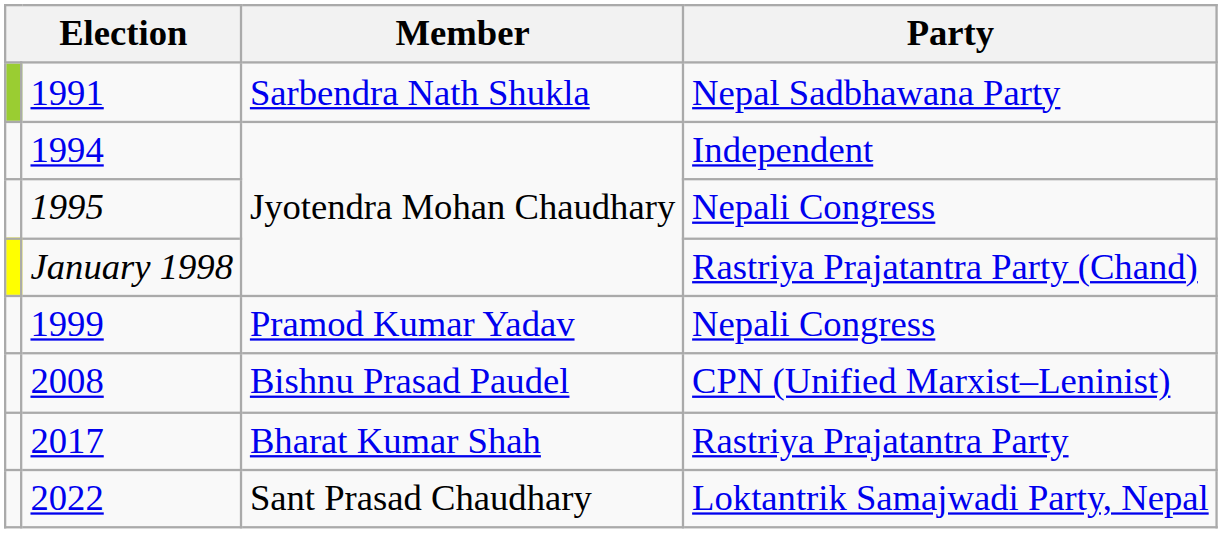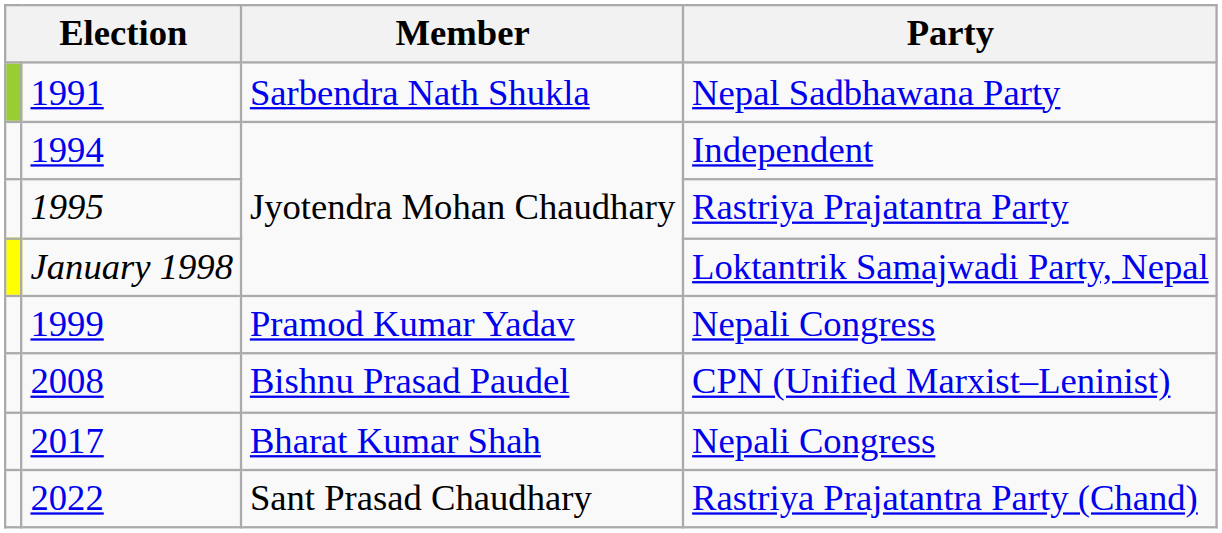1995 | Party: Nepali Congress -> Rastriya Prajatantra Party
January 1998 | Party: Rastriya Prajatantra Party (Chand) -> Loktantrik Samajwadi Party, Nepal
2017 | Party: Rastriya Prajatantra Party -> Nepali Congress
2022 | Party: Loktantrik Samajwadi Party, Nepal -> Rastriya Prajatantra Party (Chand)
